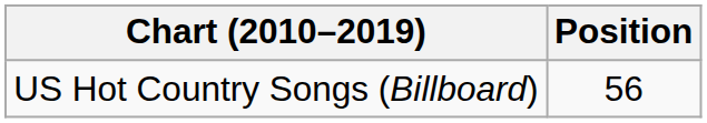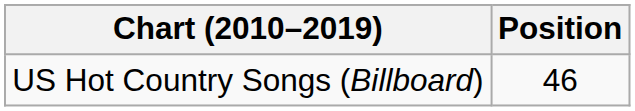US Hot Country Songs (Billboard) | Position: 56 -> 46
